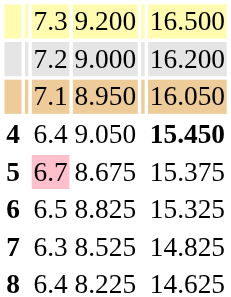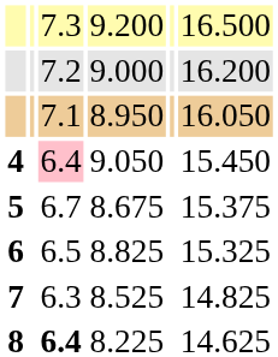9.050 | column 2: no background -> pink background
9.050 | column 4: bold -> normal
8.675 | column 2: pink background -> no background
8.225 | column 2: normal -> bold
